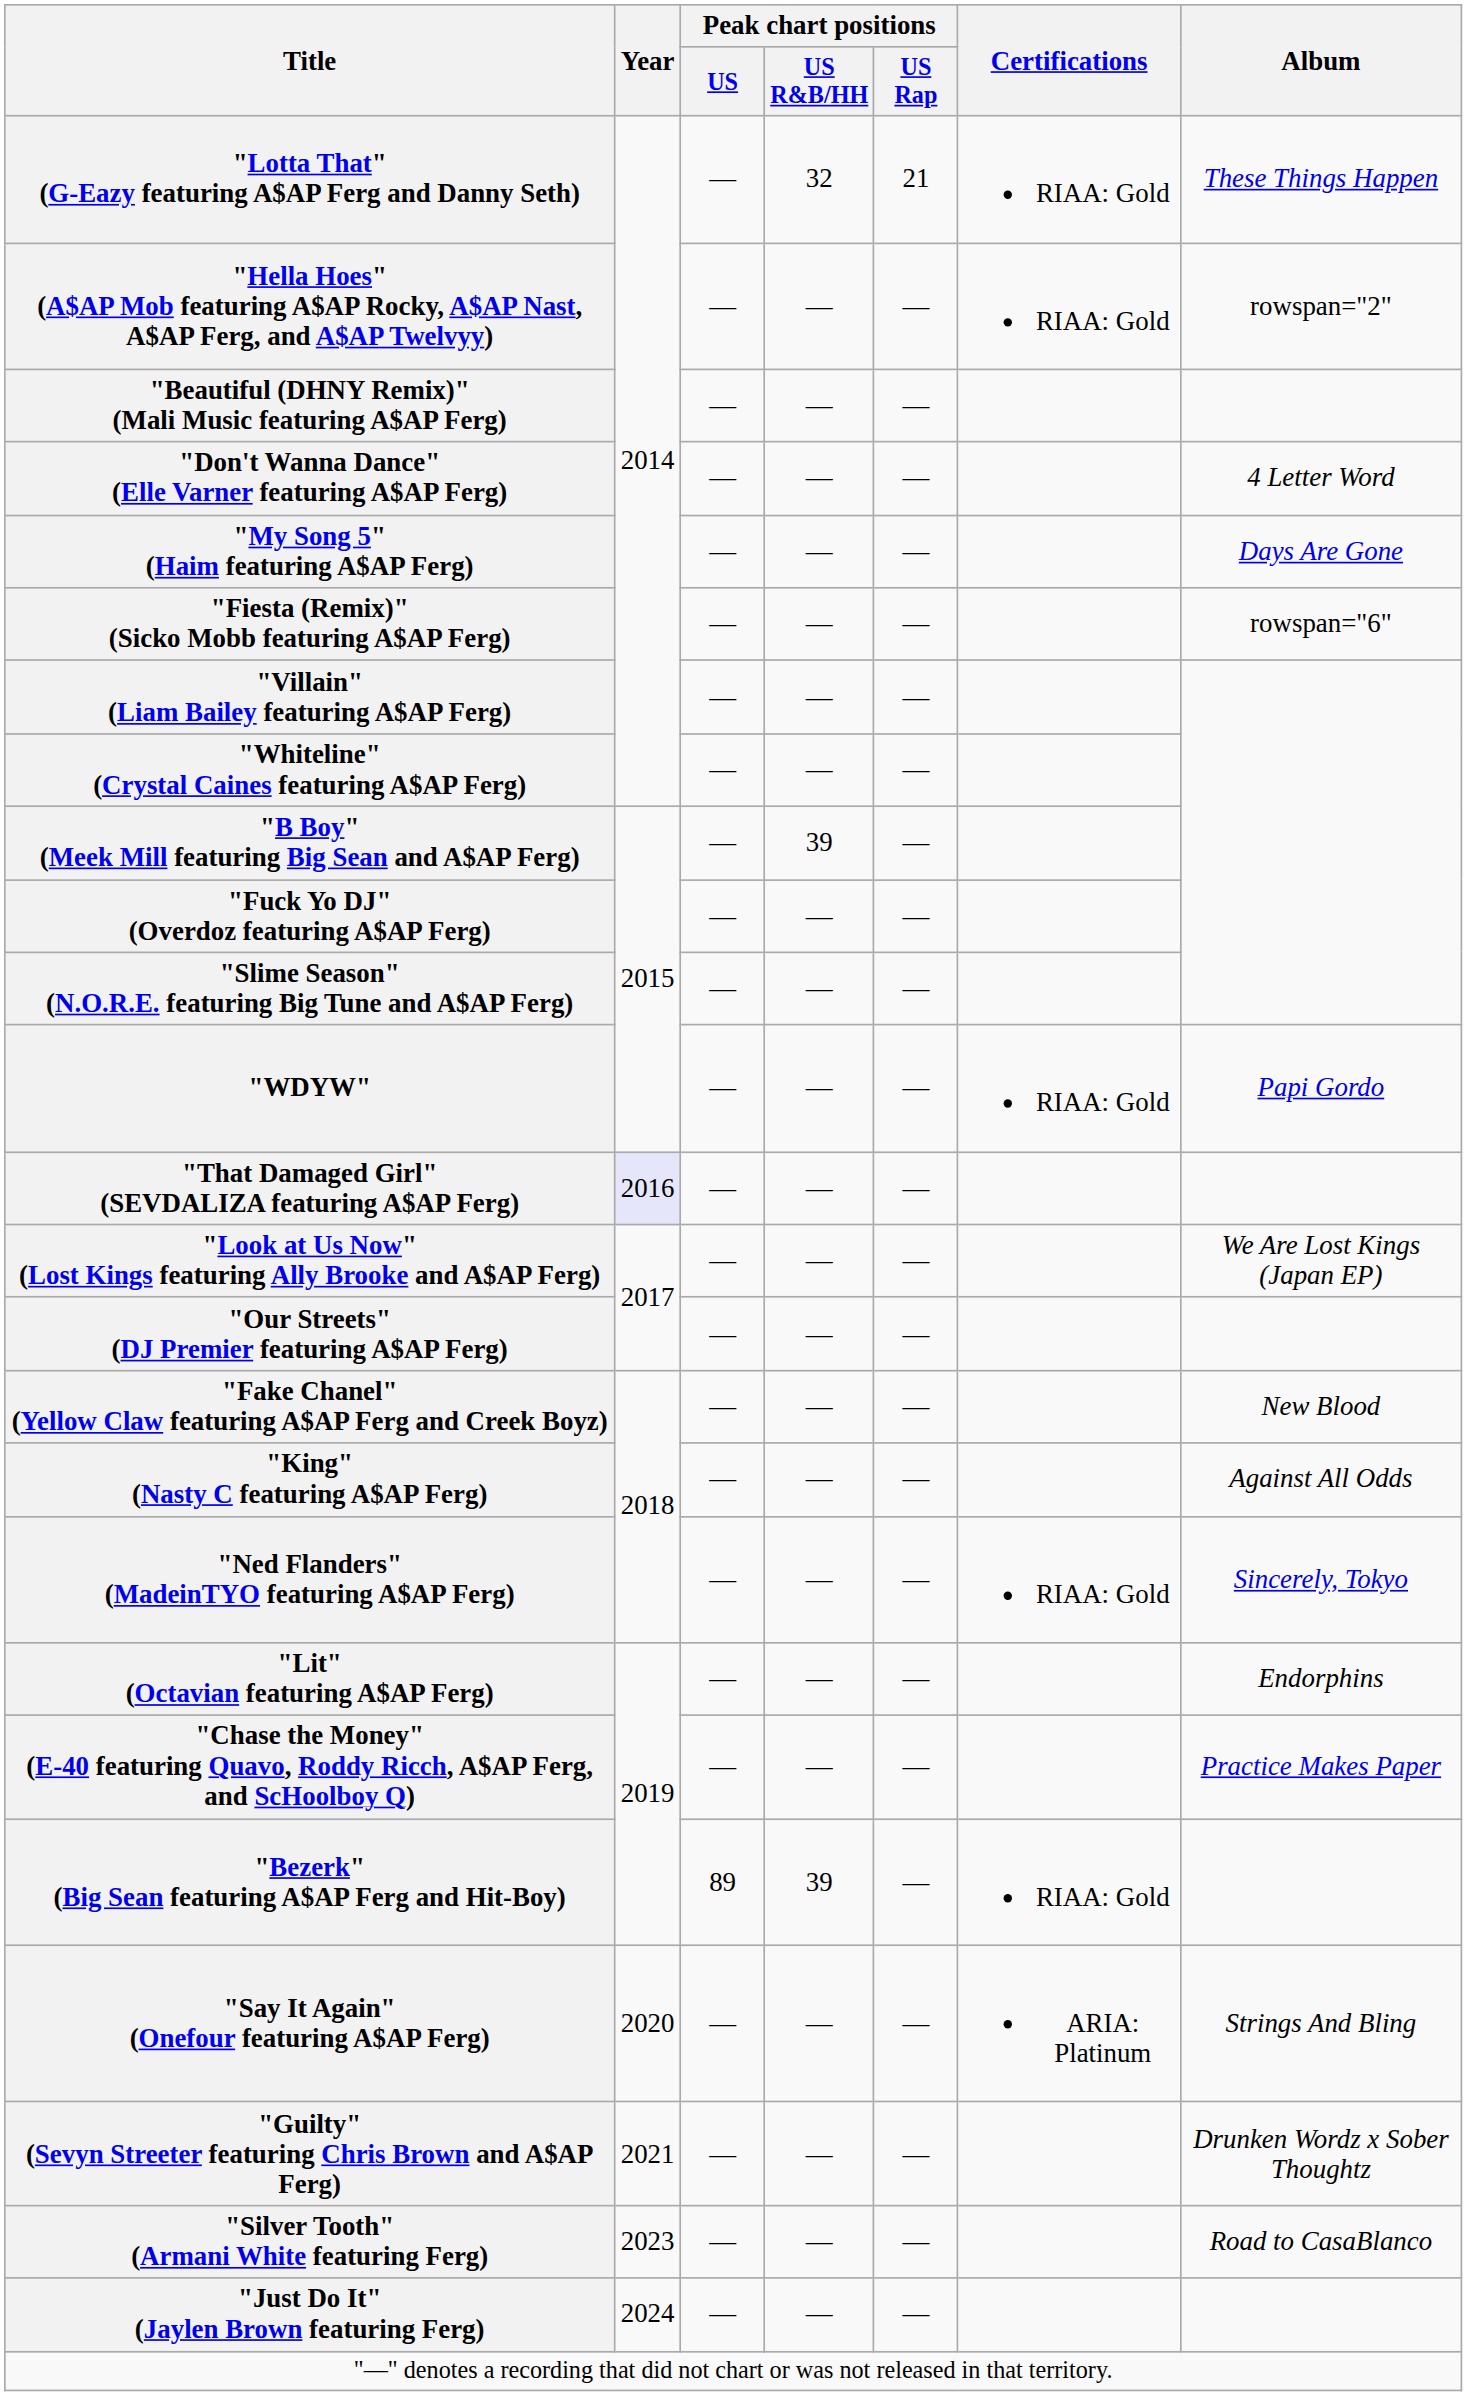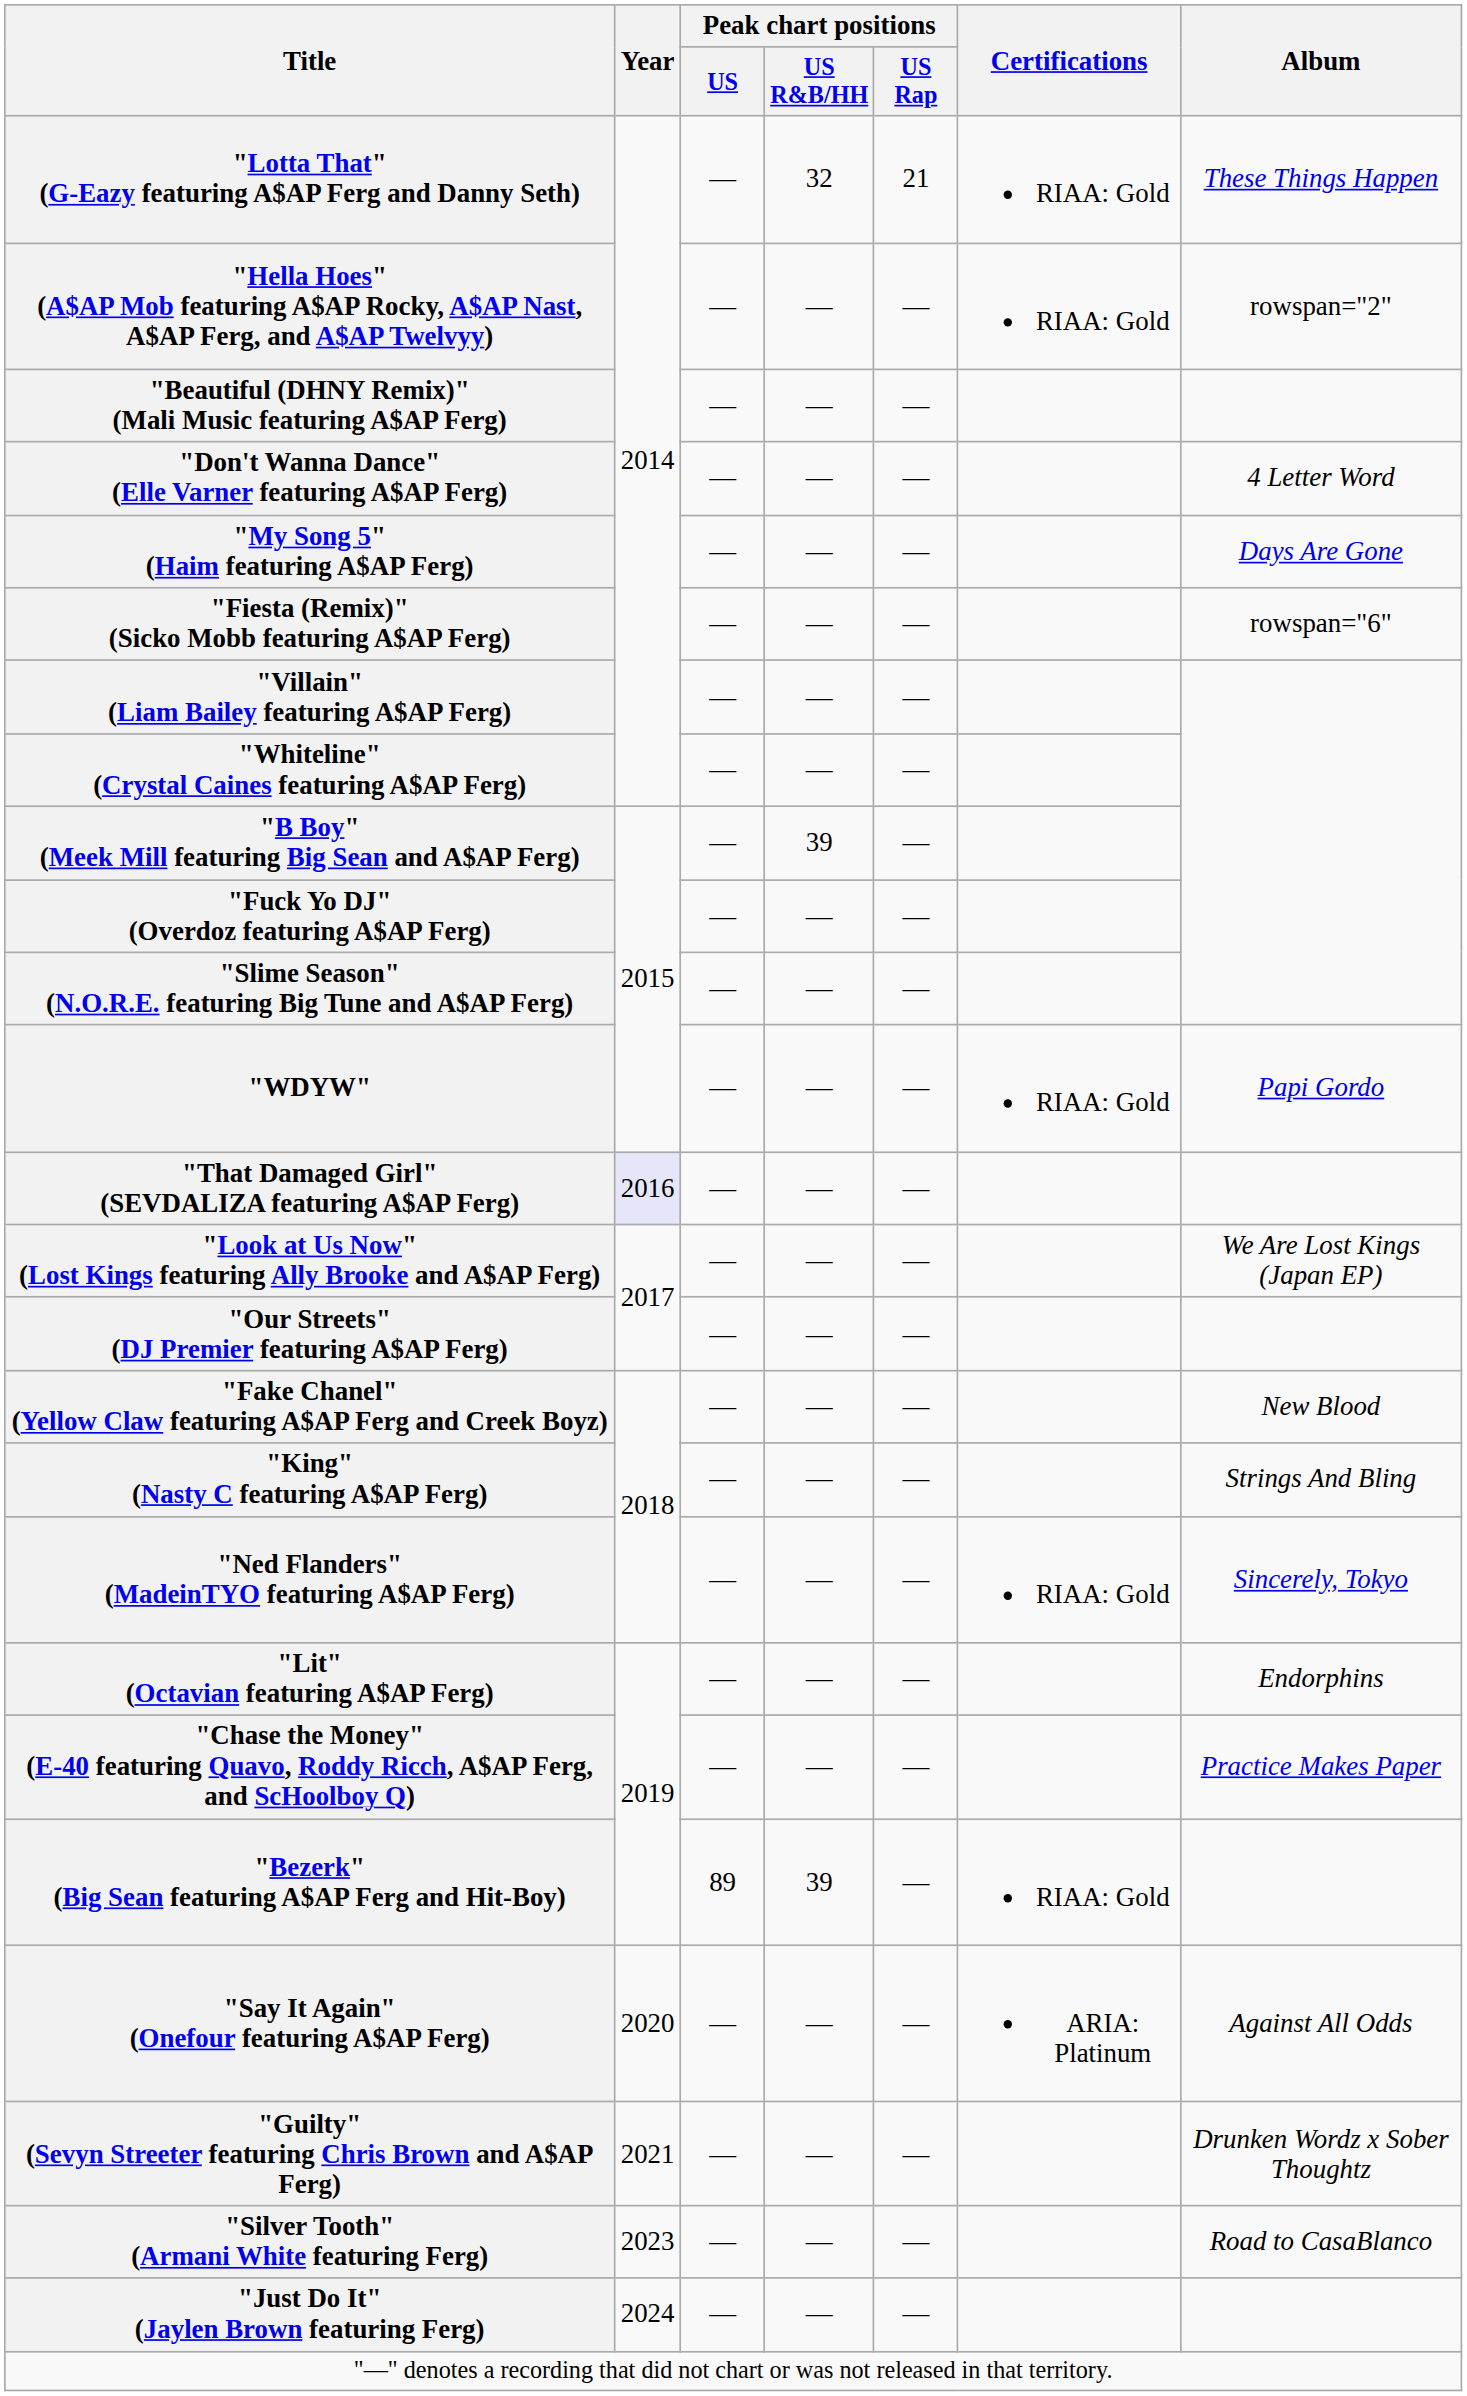"King" (Nasty C featuring A$AP Ferg) | Album: Against All Odds -> Strings And Bling
"Say It Again" (Onefour featuring A$AP Ferg) | Album: Strings And Bling -> Against All Odds
